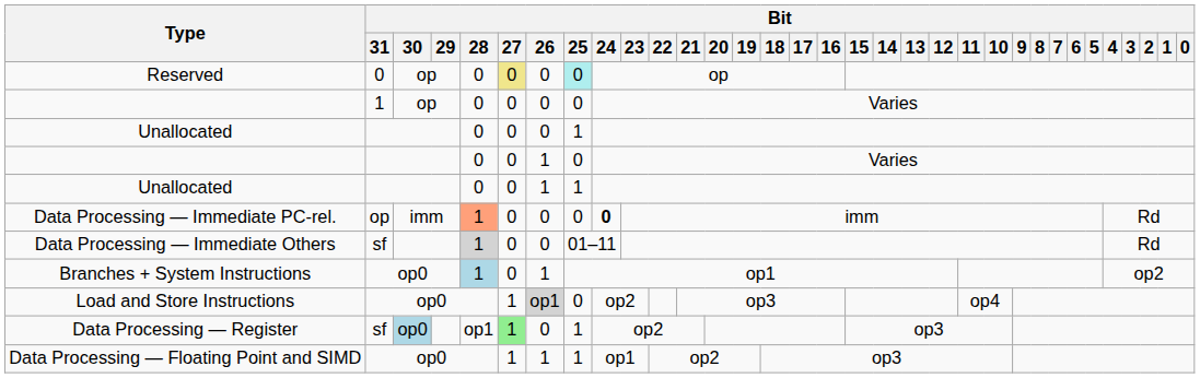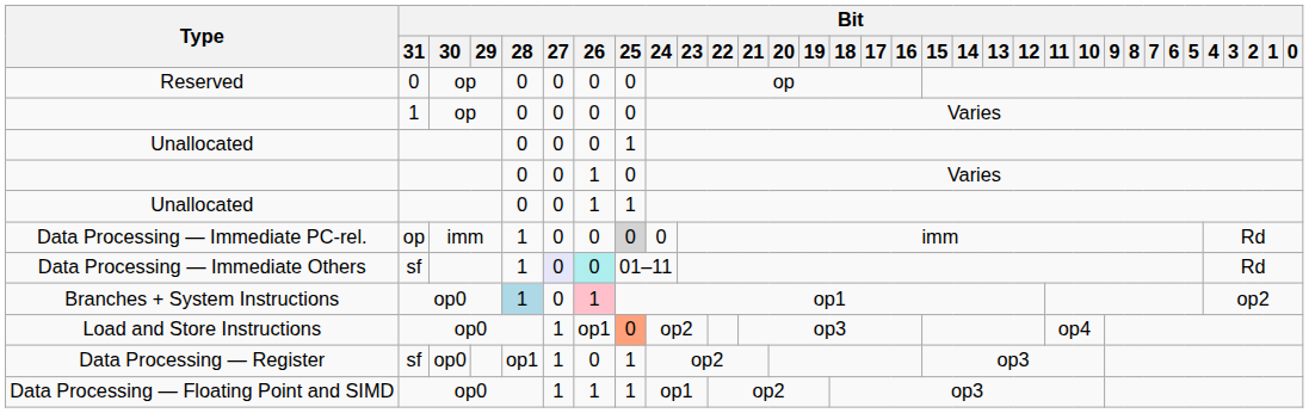Reserved | Bit / 27: khaki background -> no background
Reserved | Bit / 25: paleturquoise background -> no background
Data Processing — Immediate PC-rel. | Bit / 28: lightsalmon background -> no background
Data Processing — Immediate PC-rel. | Bit / 25: no background -> lightgrey background
Data Processing — Immediate PC-rel. | Bit / 24: bold -> normal
Data Processing — Immediate Others | Bit / 28: lightgrey background -> no background
Data Processing — Immediate Others | Bit / 27: no background -> lavender background
Data Processing — Immediate Others | Bit / 26: no background -> paleturquoise background
Branches + System Instructions | Bit / 26: no background -> pink background
Load and Store Instructions | Bit / 26: lightgrey background -> no background
Load and Store Instructions | Bit / 25: no background -> lightsalmon background
Data Processing — Register | Bit / 30: lightblue background -> no background
Data Processing — Register | Bit / 27: lightgreen background -> no background
